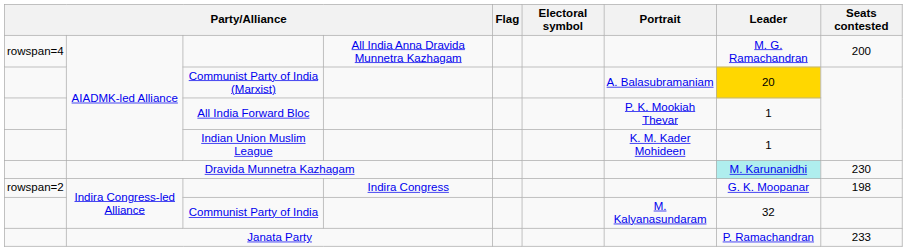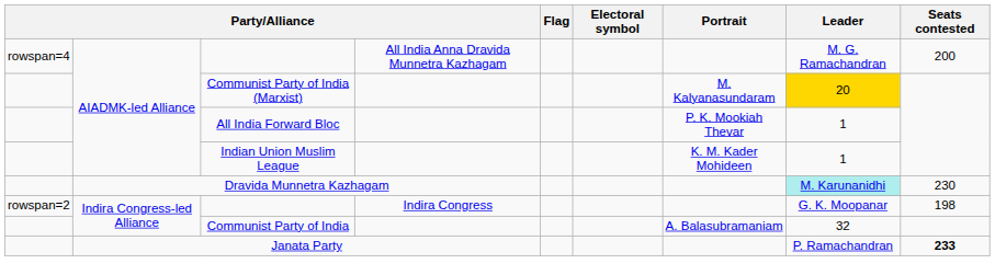Communist Party of India (Marxist) | Portrait: A. Balasubramaniam -> M. Kalyanasundaram
Communist Party of India | Portrait: M. Kalyanasundaram -> A. Balasubramaniam
Janata Party | Seats contested: normal -> bold
